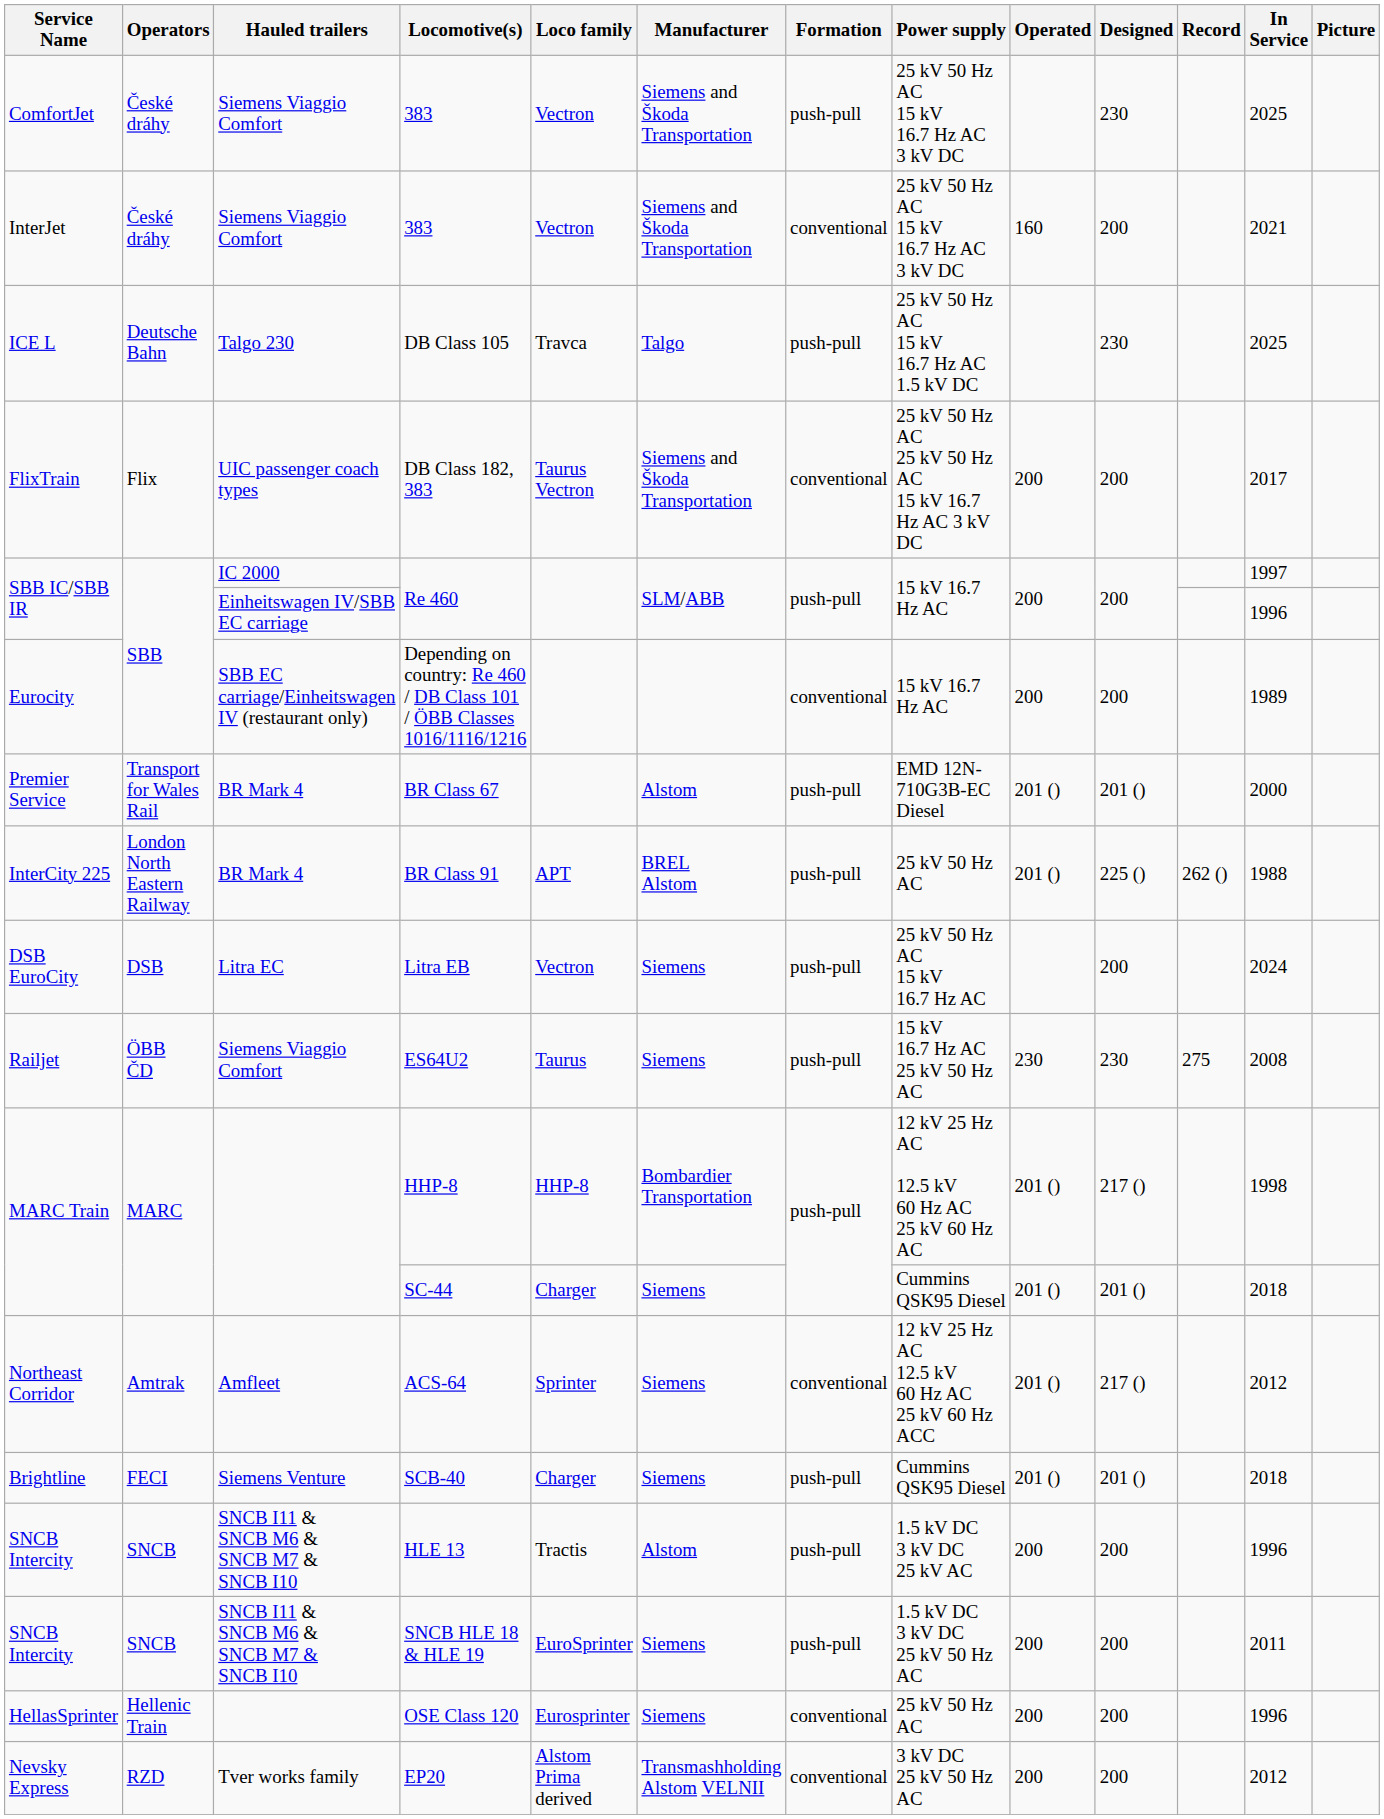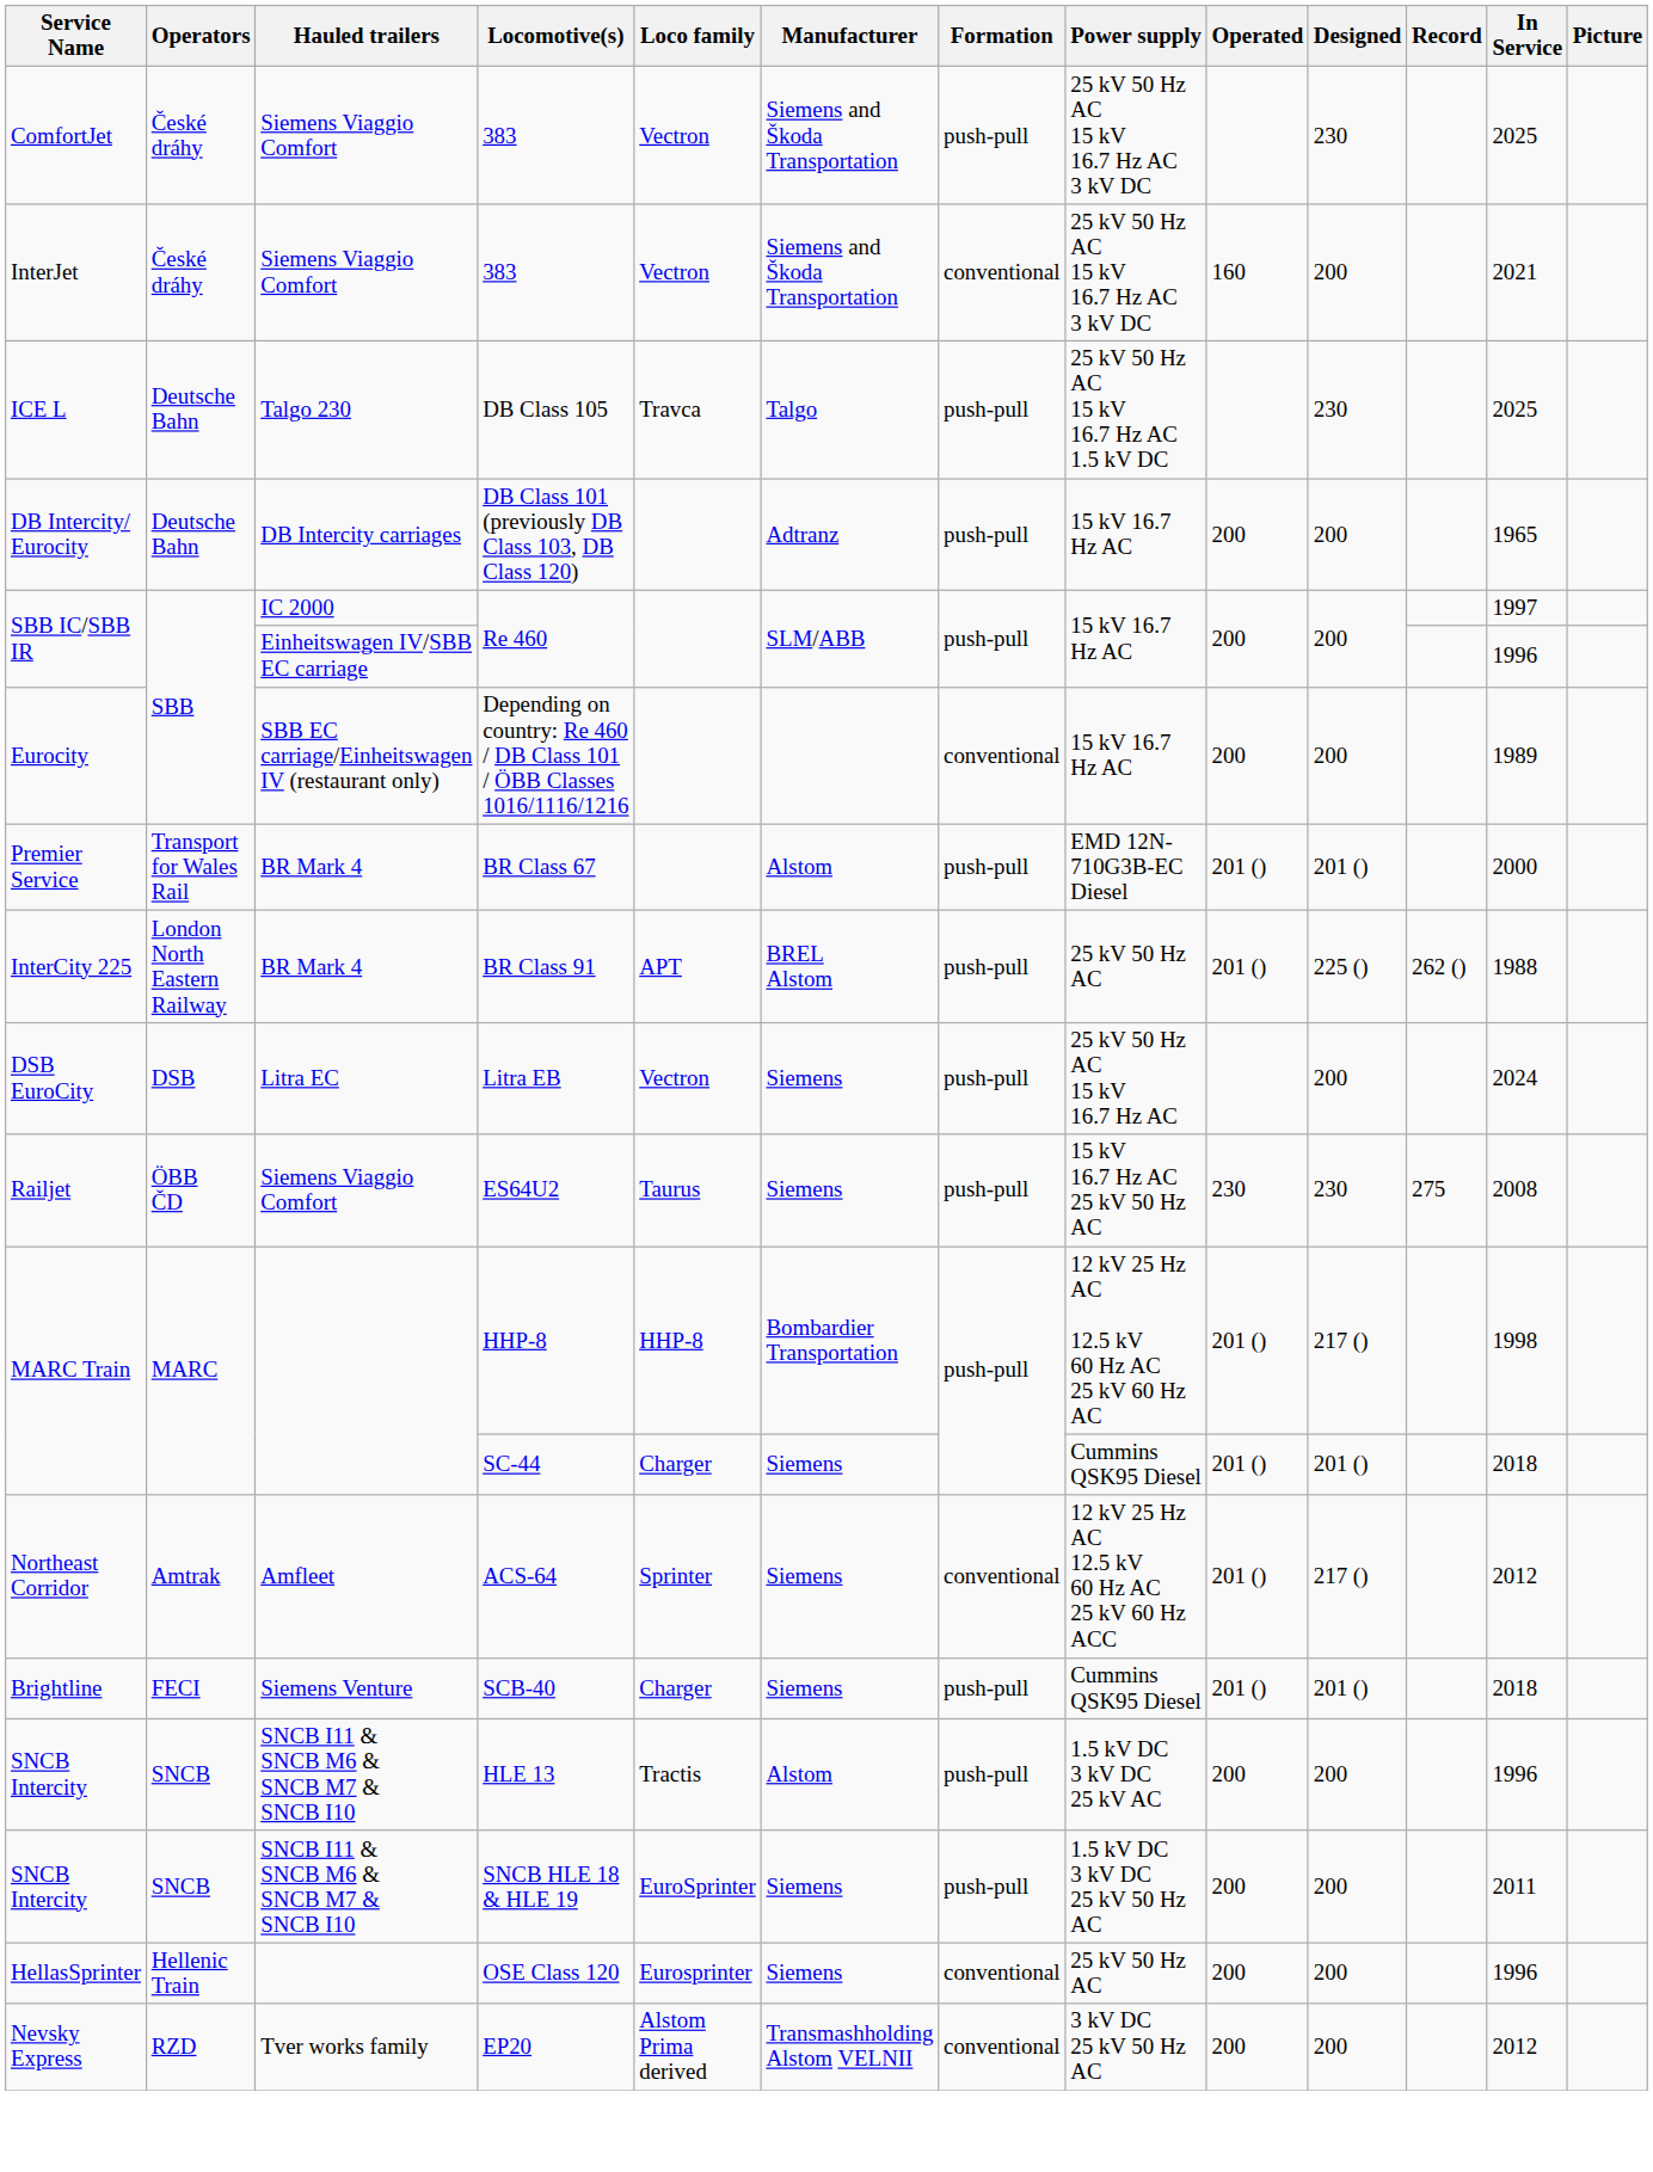- row: FlixTrain | Flix | UIC passenger coach types | DB Class 182, 383 | Taurus Vectron | Siemens and Škoda Transportation | conventional | 25 kV 50 Hz AC 25 kV 50 Hz AC 15 kV 16.7 Hz AC 3 kV DC | 200 | 200 | 2017
+ row: DB Intercity/ Eurocity | Deutsche Bahn | DB Intercity carriages | DB Class 101 (previously DB Class 103, DB Class 120) | Adtranz | push-pull | 15 kV 16.7 Hz AC | 200 | 200 | 1965
